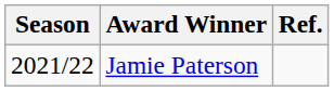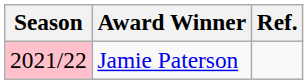Jamie Paterson | Season: no background -> pink background
